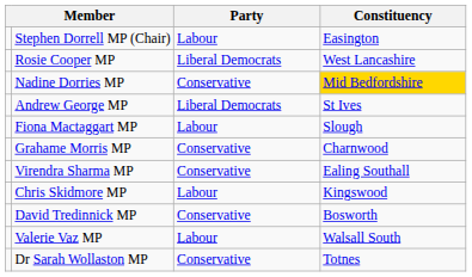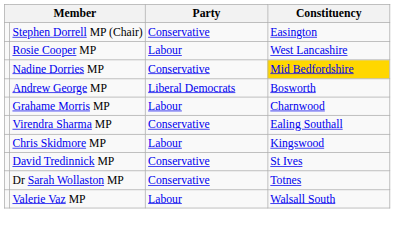Stephen Dorrell MP (Chair) | Party: Labour -> Conservative
Rosie Cooper MP | Party: Liberal Democrats -> Labour
Andrew George MP | Constituency: St Ives -> Bosworth
- row: Fiona Mactaggart MP | Labour | Slough
Grahame Morris MP | Party: Conservative -> Labour
David Tredinnick MP | Constituency: Bosworth -> St Ives
rows swapped: Valerie Vaz MP <-> Dr Sarah Wollaston MP
